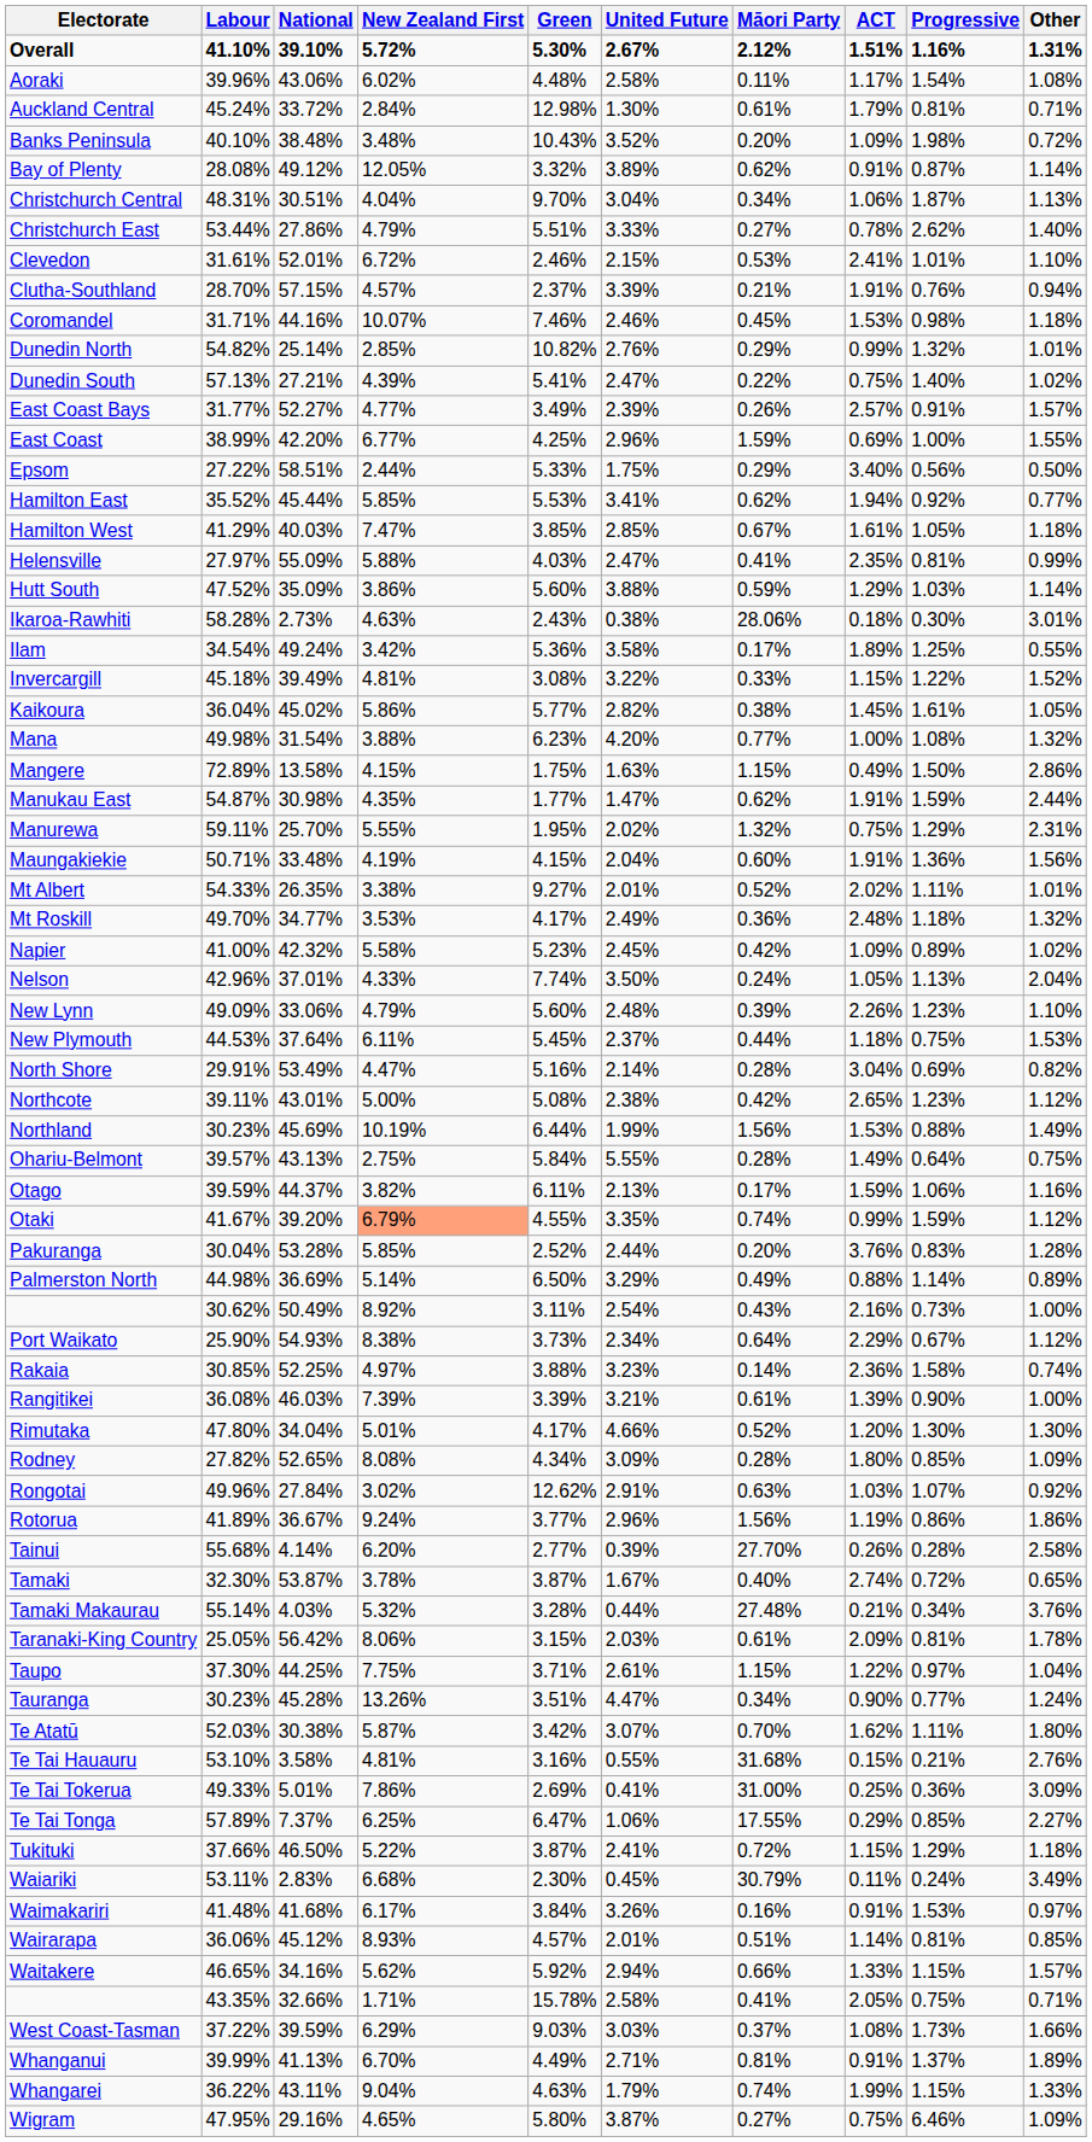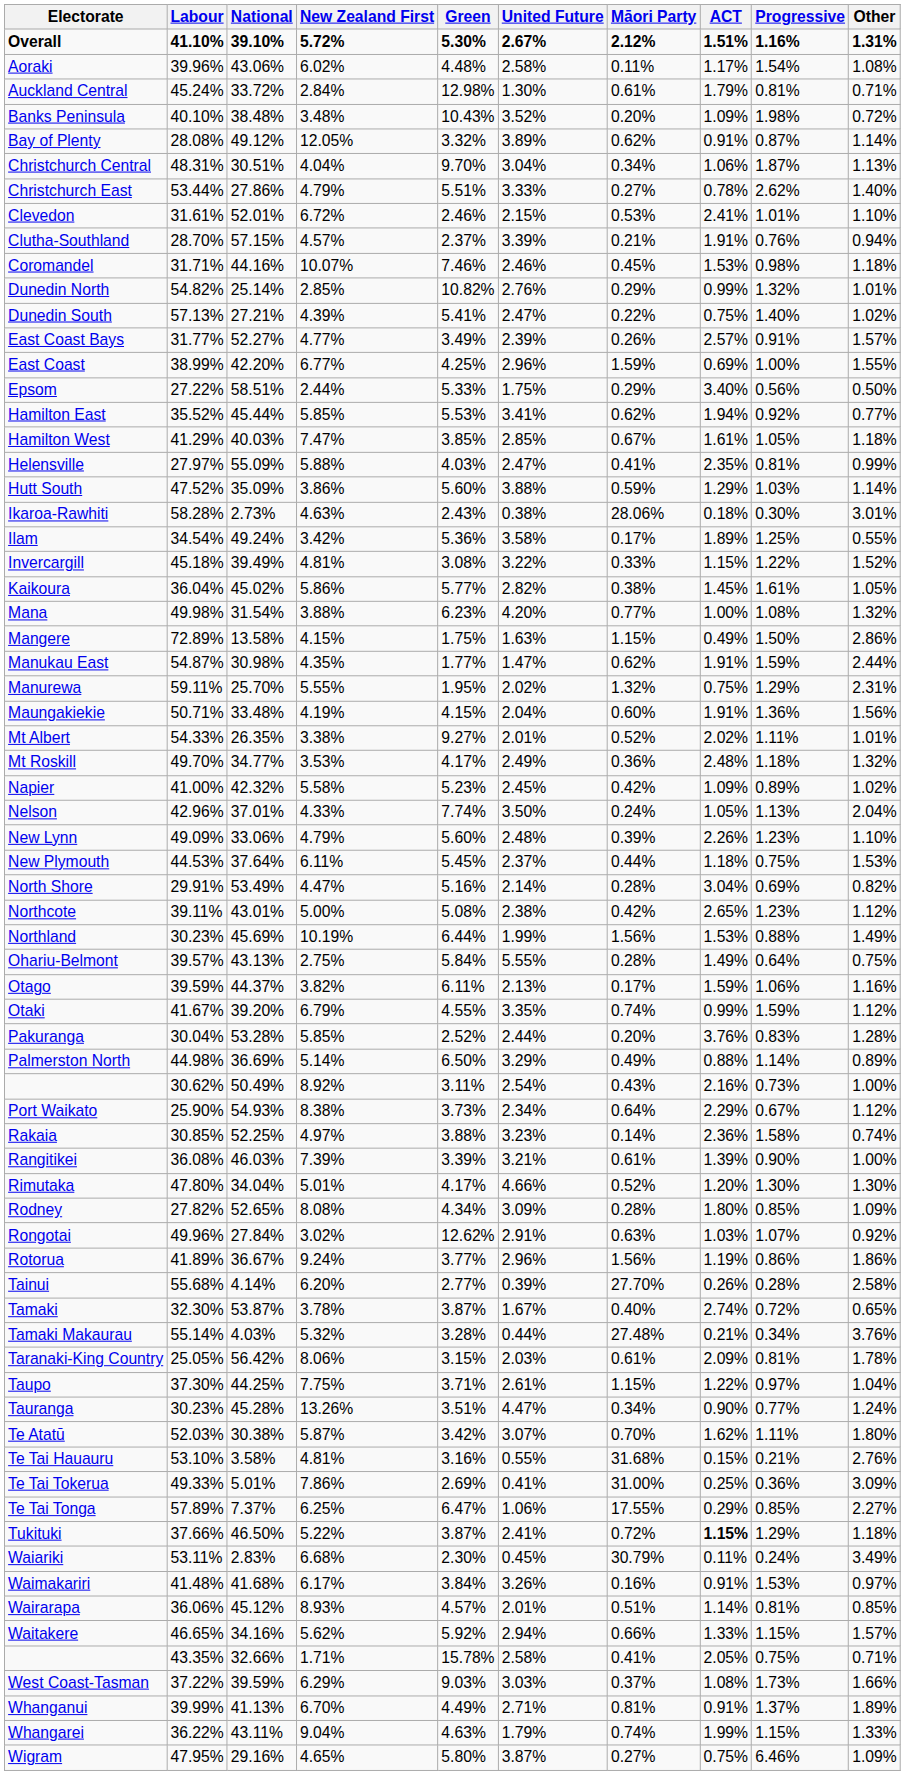Otaki | New Zealand First: lightsalmon background -> no background
Tukituki | ACT: normal -> bold
